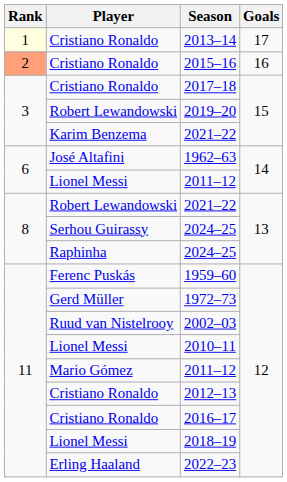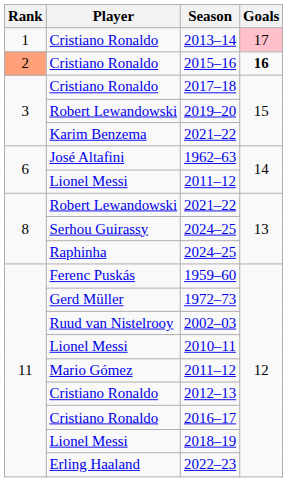2013–14 | Rank: lightyellow background -> no background
2013–14 | Goals: no background -> pink background
2015–16 | Goals: normal -> bold
